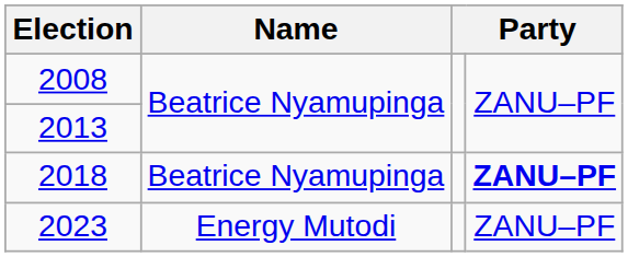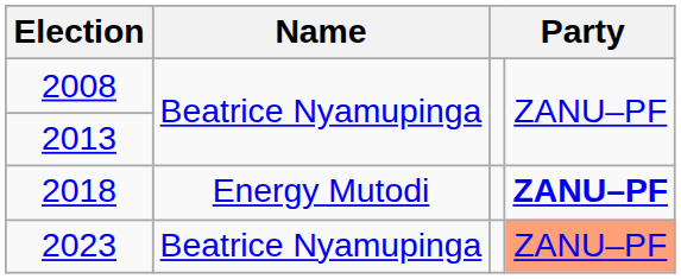2018 | Name: Beatrice Nyamupinga -> Energy Mutodi
2023 | Name: Energy Mutodi -> Beatrice Nyamupinga
2023 | column 4: no background -> lightsalmon background
